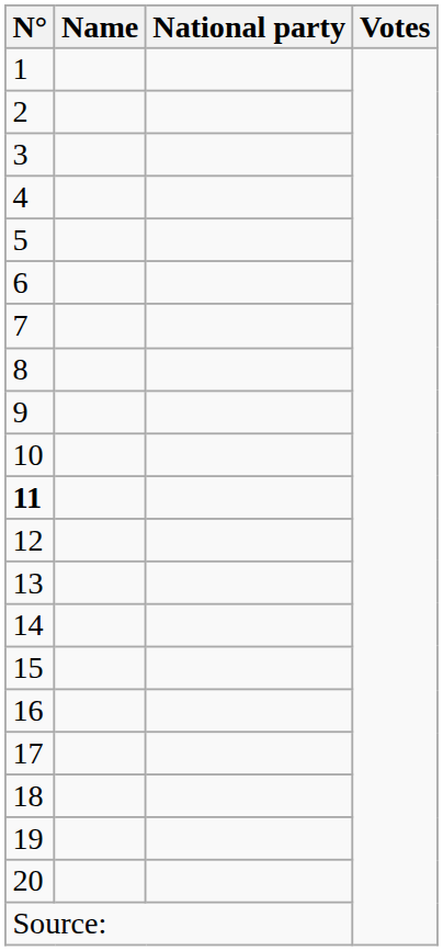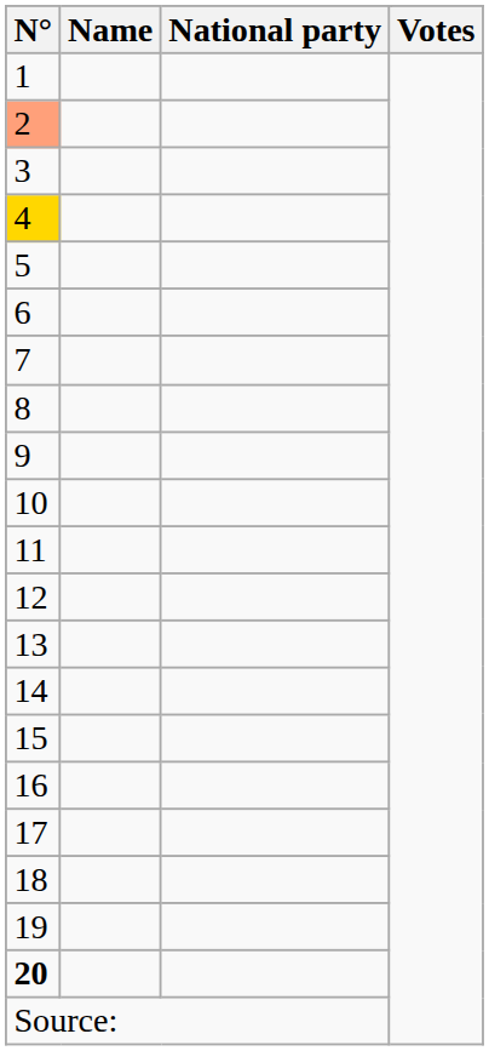2 | N°: no background -> lightsalmon background
4 | N°: no background -> gold background
11 | N°: bold -> normal
20 | N°: normal -> bold
